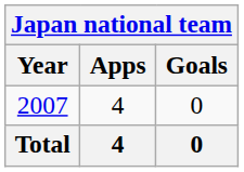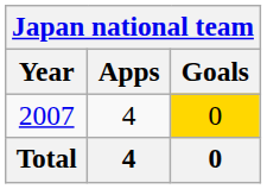2007 | Goals: no background -> gold background
